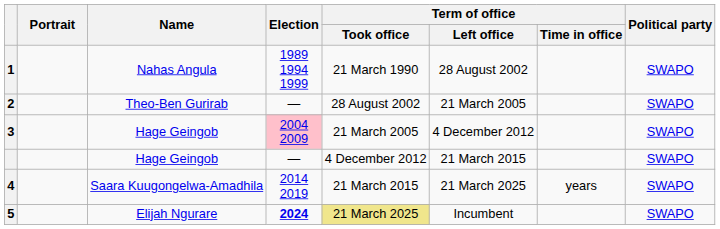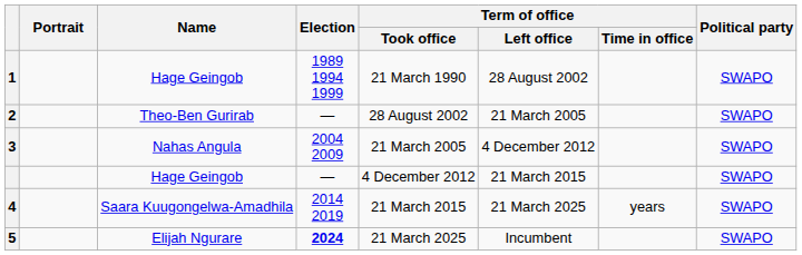1 | Name: Nahas Angula -> Hage Geingob
3 | Name: Hage Geingob -> Nahas Angula
3 | Election: pink background -> no background
5 | Term of office / Took office: khaki background -> no background
